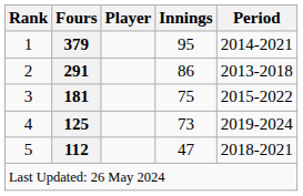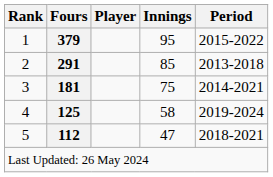1 | Period: 2014-2021 -> 2015-2022
2 | Innings: 86 -> 85
3 | Period: 2015-2022 -> 2014-2021
4 | Innings: 73 -> 58
